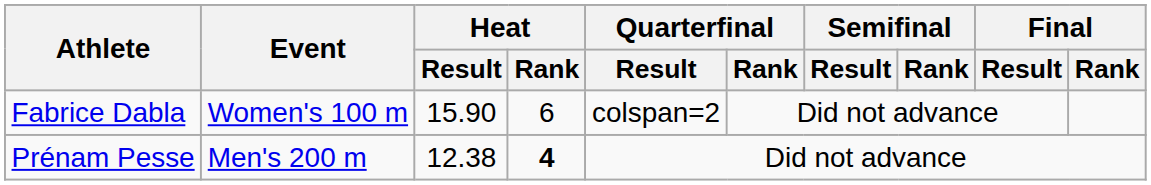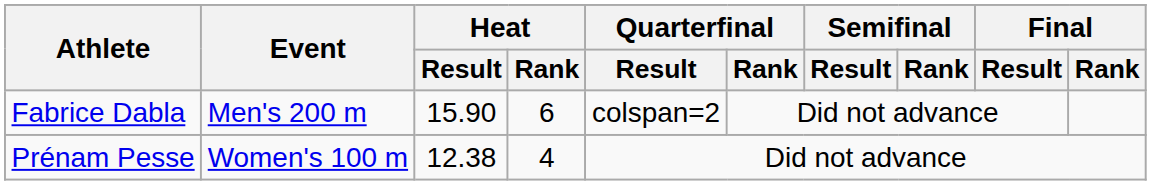Fabrice Dabla | Event: Women's 100 m -> Men's 200 m
Prénam Pesse | Event: Men's 200 m -> Women's 100 m
Prénam Pesse | Heat / Rank: bold -> normal
